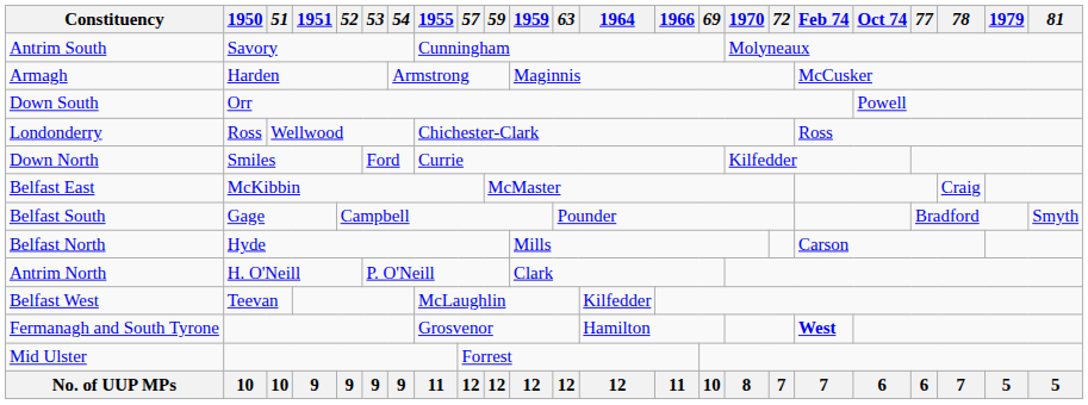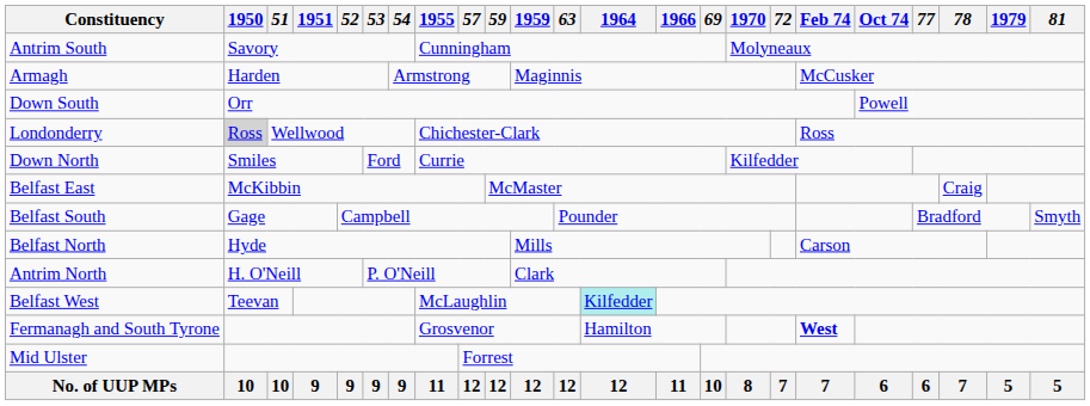Londonderry | 1950: no background -> lightgrey background
Belfast West | 1964: no background -> paleturquoise background
